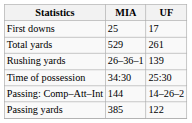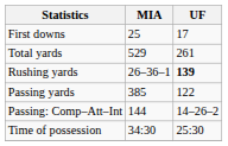Rushing yards | UF: normal -> bold
rows swapped: Passing yards <-> Time of possession
